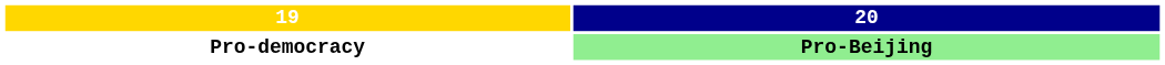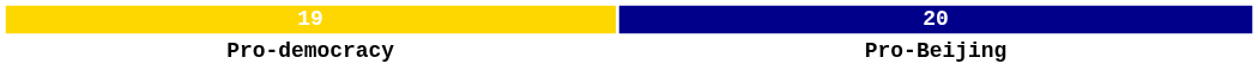Pro-democracy | 20: lightgreen background -> no background
